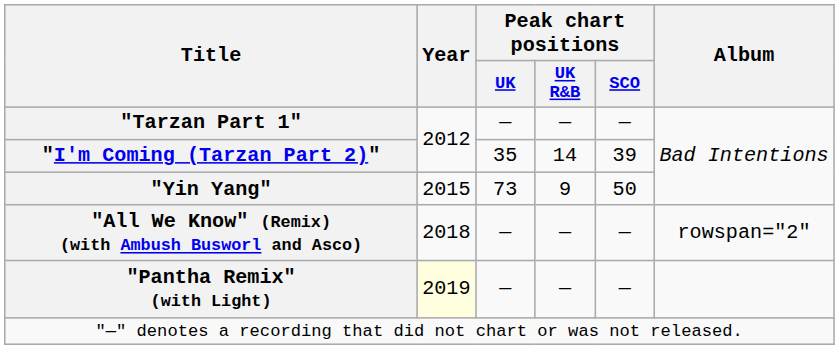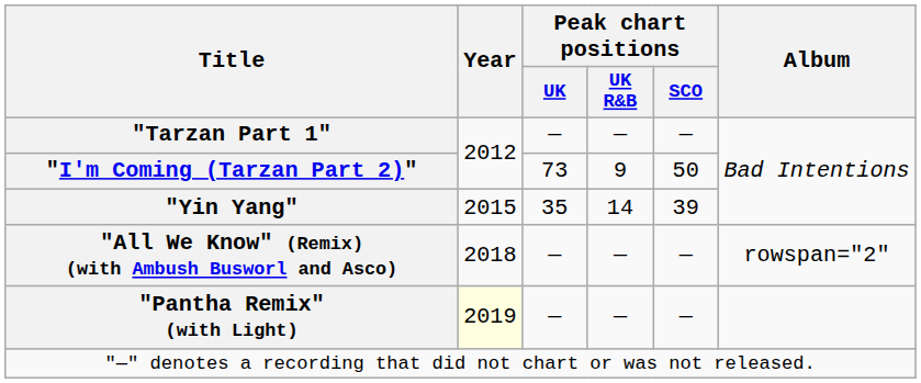"I'm Coming (Tarzan Part 2)" | Peak chart positions / UK: 35 -> 73
"I'm Coming (Tarzan Part 2)" | Peak chart positions / UK R&B: 14 -> 9
"I'm Coming (Tarzan Part 2)" | Peak chart positions / SCO: 39 -> 50
"Yin Yang" | Peak chart positions / UK: 73 -> 35
"Yin Yang" | Peak chart positions / UK R&B: 9 -> 14
"Yin Yang" | Peak chart positions / SCO: 50 -> 39
